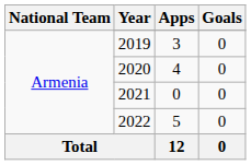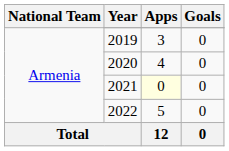2021 | Apps: no background -> lightyellow background
